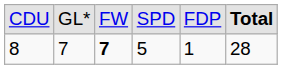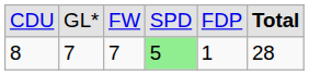8 | column 3: bold -> normal
8 | column 4: no background -> lightgreen background
